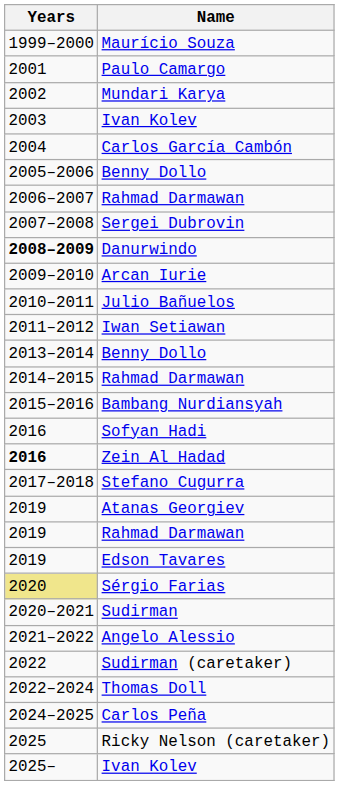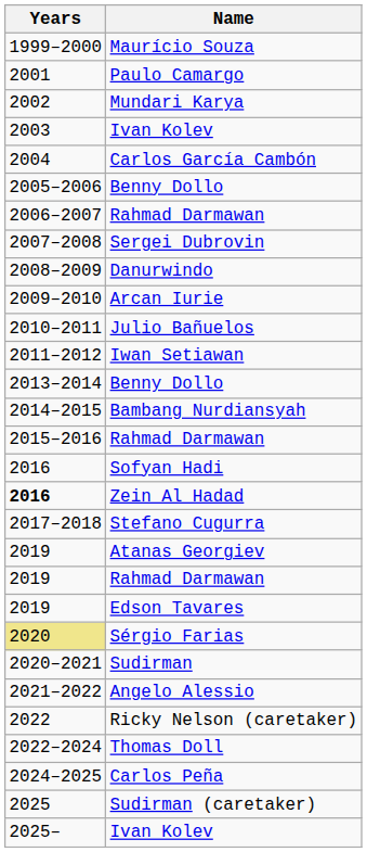row 10 | Years: bold -> normal
row 15 | Name: Rahmad Darmawan -> Bambang Nurdiansyah
row 16 | Name: Bambang Nurdiansyah -> Rahmad Darmawan
row 26 | Name: Sudirman (caretaker) -> Ricky Nelson (caretaker)
row 29 | Name: Ricky Nelson (caretaker) -> Sudirman (caretaker)
